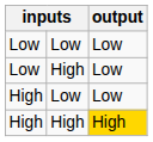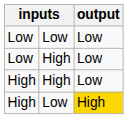row 4 | column 2: Low -> High
row 5 | column 2: High -> Low
